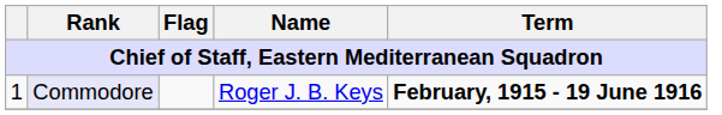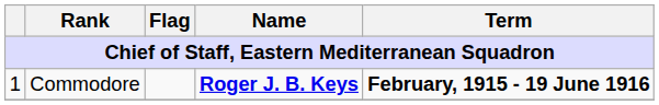1 | Rank: lavender background -> no background
1 | Name: normal -> bold
